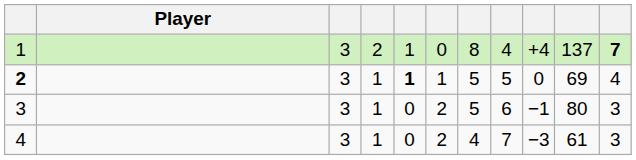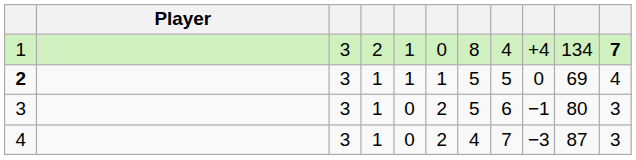row 2 | column 10: 137 -> 134
row 3 | column 5: bold -> normal
row 5 | column 10: 61 -> 87
